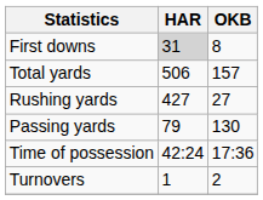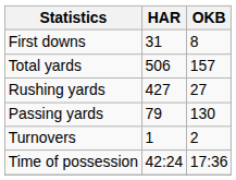First downs | HAR: lightgrey background -> no background
rows swapped: Turnovers <-> Time of possession
